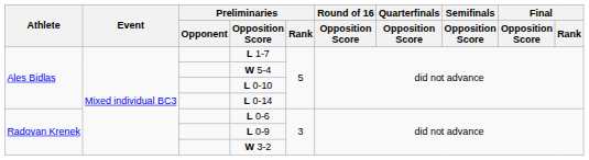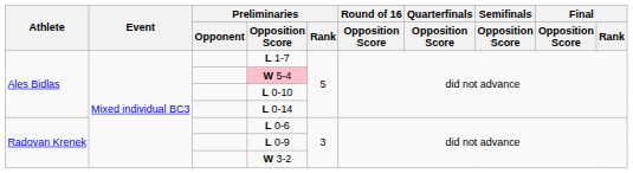W 5-4 | Preliminaries / Opposition Score: no background -> pink background
